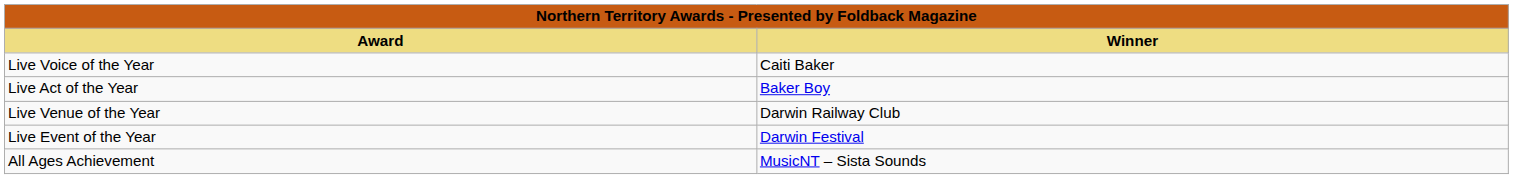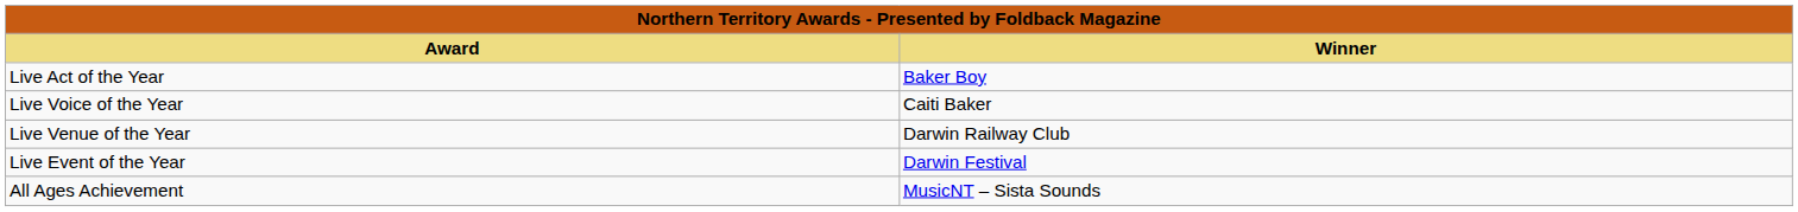rows swapped: Live Act of the Year <-> Live Voice of the Year
